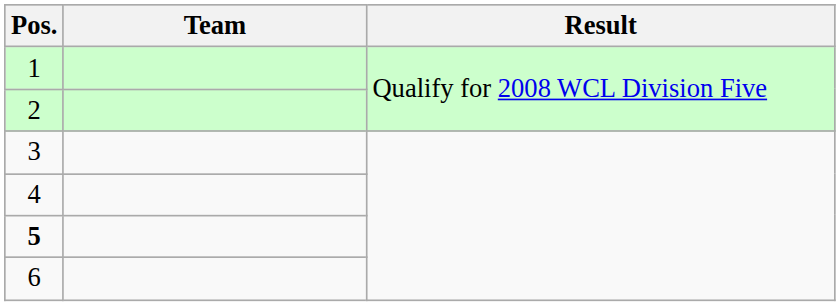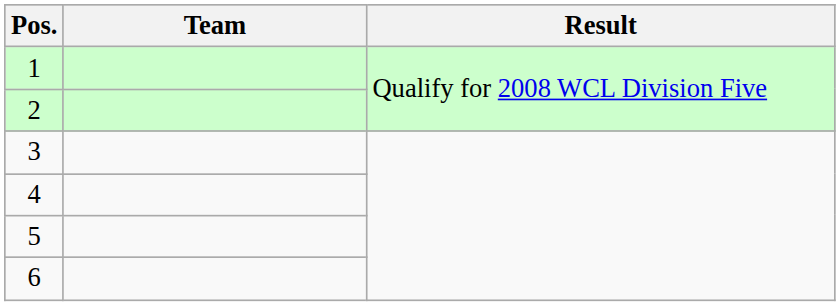5 | Pos.: bold -> normal
